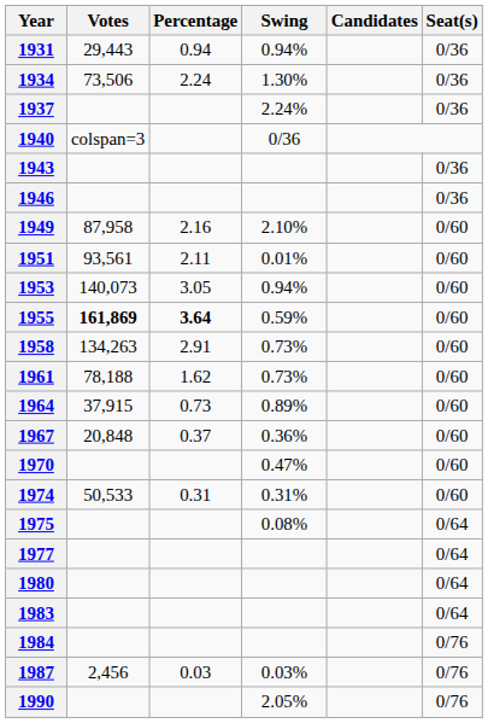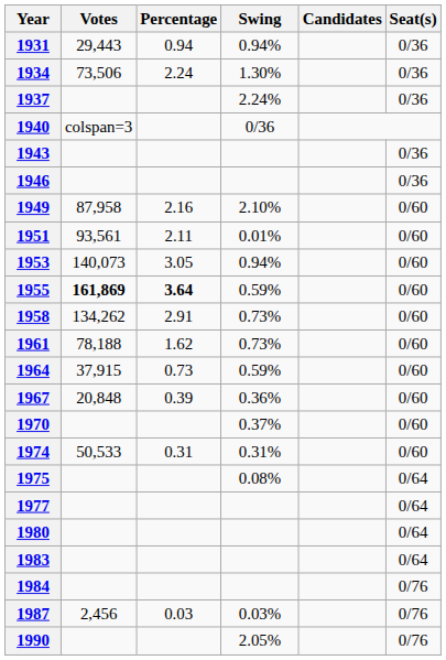1958 | Votes: 134,263 -> 134,262
1964 | Swing: 0.89% -> 0.59%
1967 | Percentage: 0.37 -> 0.39
1970 | Swing: 0.47% -> 0.37%
